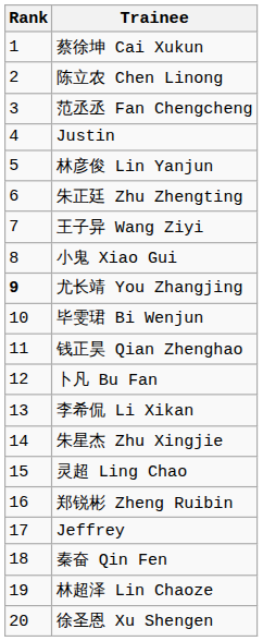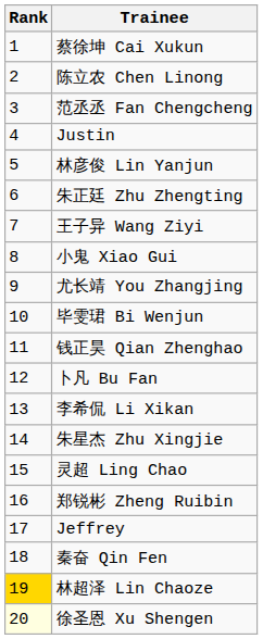尤长靖 You Zhangjing | Rank: bold -> normal
林超泽 Lin Chaoze | Rank: no background -> gold background
徐圣恩 Xu Shengen | Rank: no background -> lightyellow background
